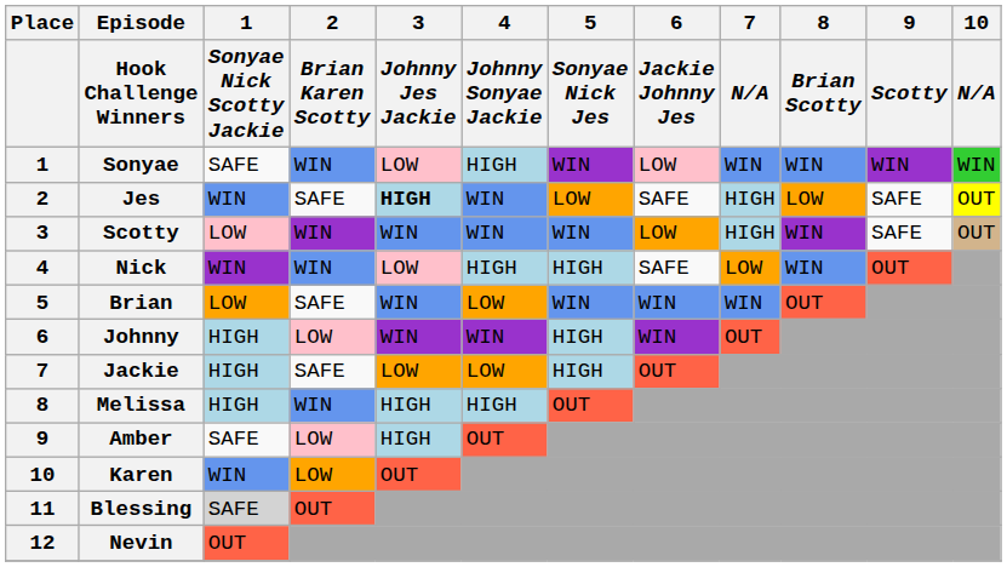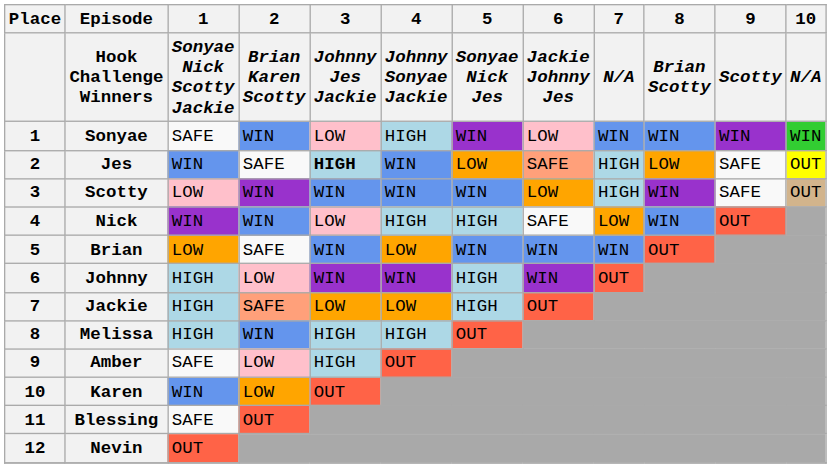Jes | 6 / Jackie Johnny Jes: no background -> lightsalmon background
Jackie | 2 / Brian Karen Scotty: no background -> lightsalmon background
Blessing | 1 / Sonyae Nick Scotty Jackie: lightgrey background -> no background
